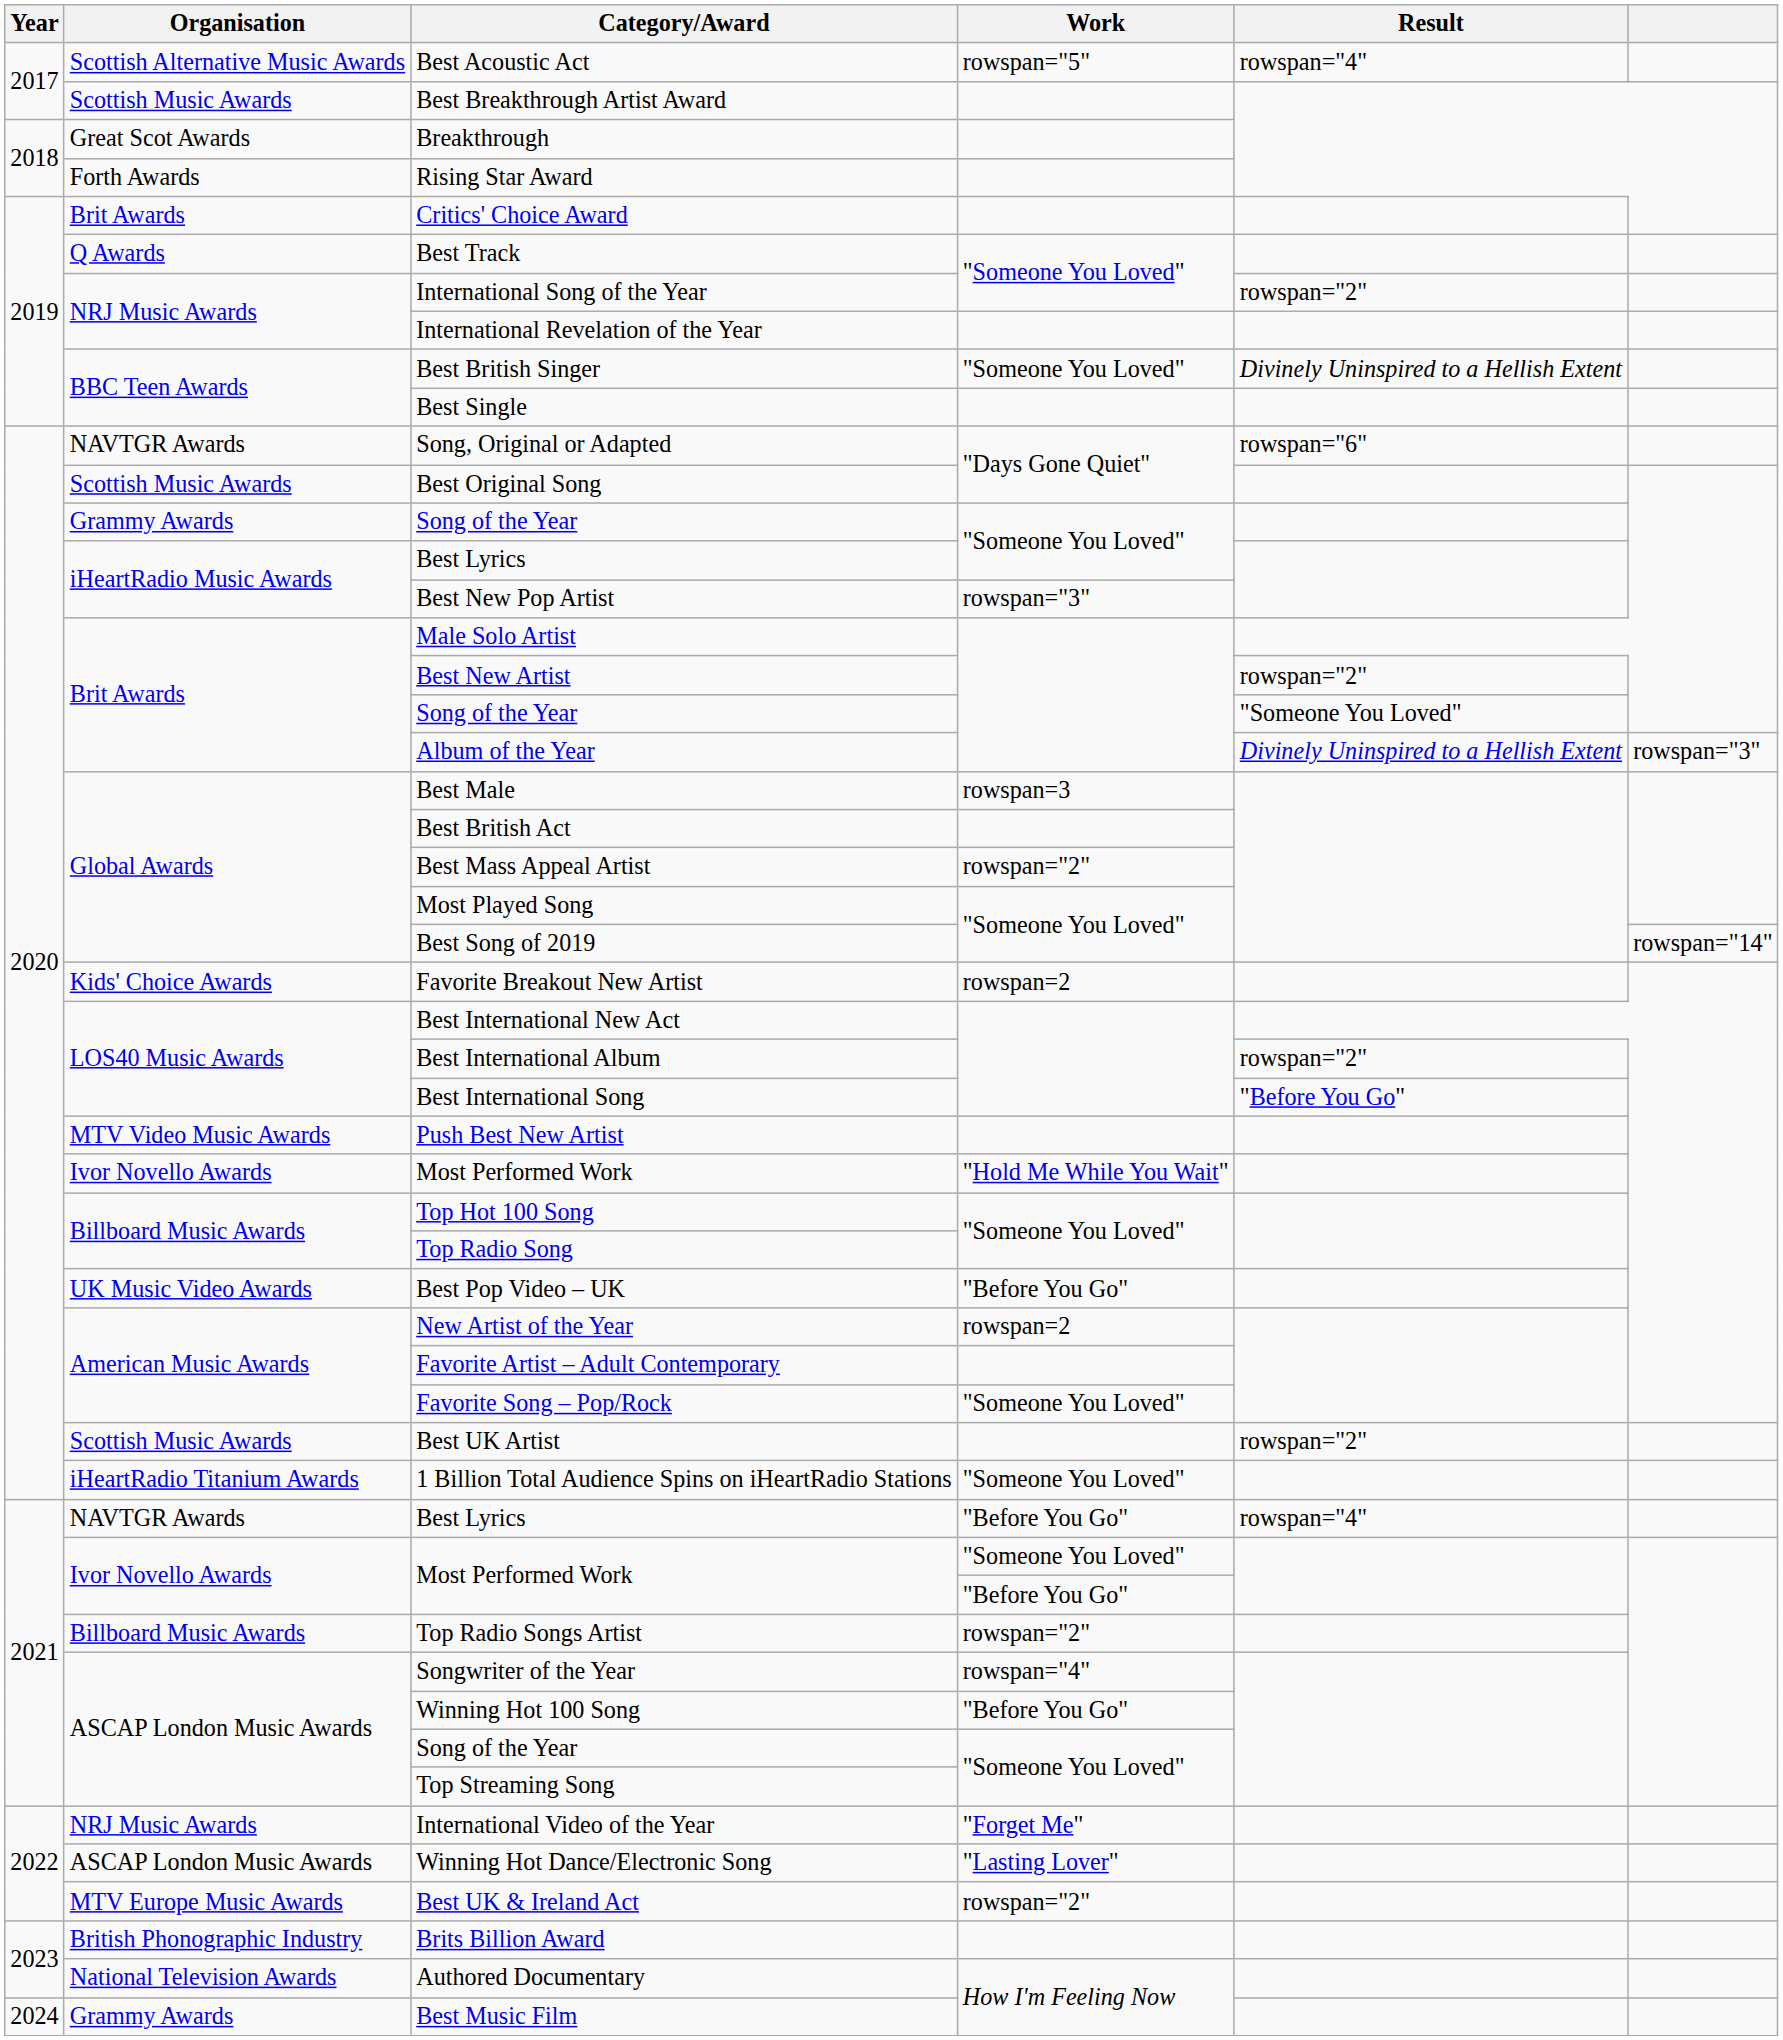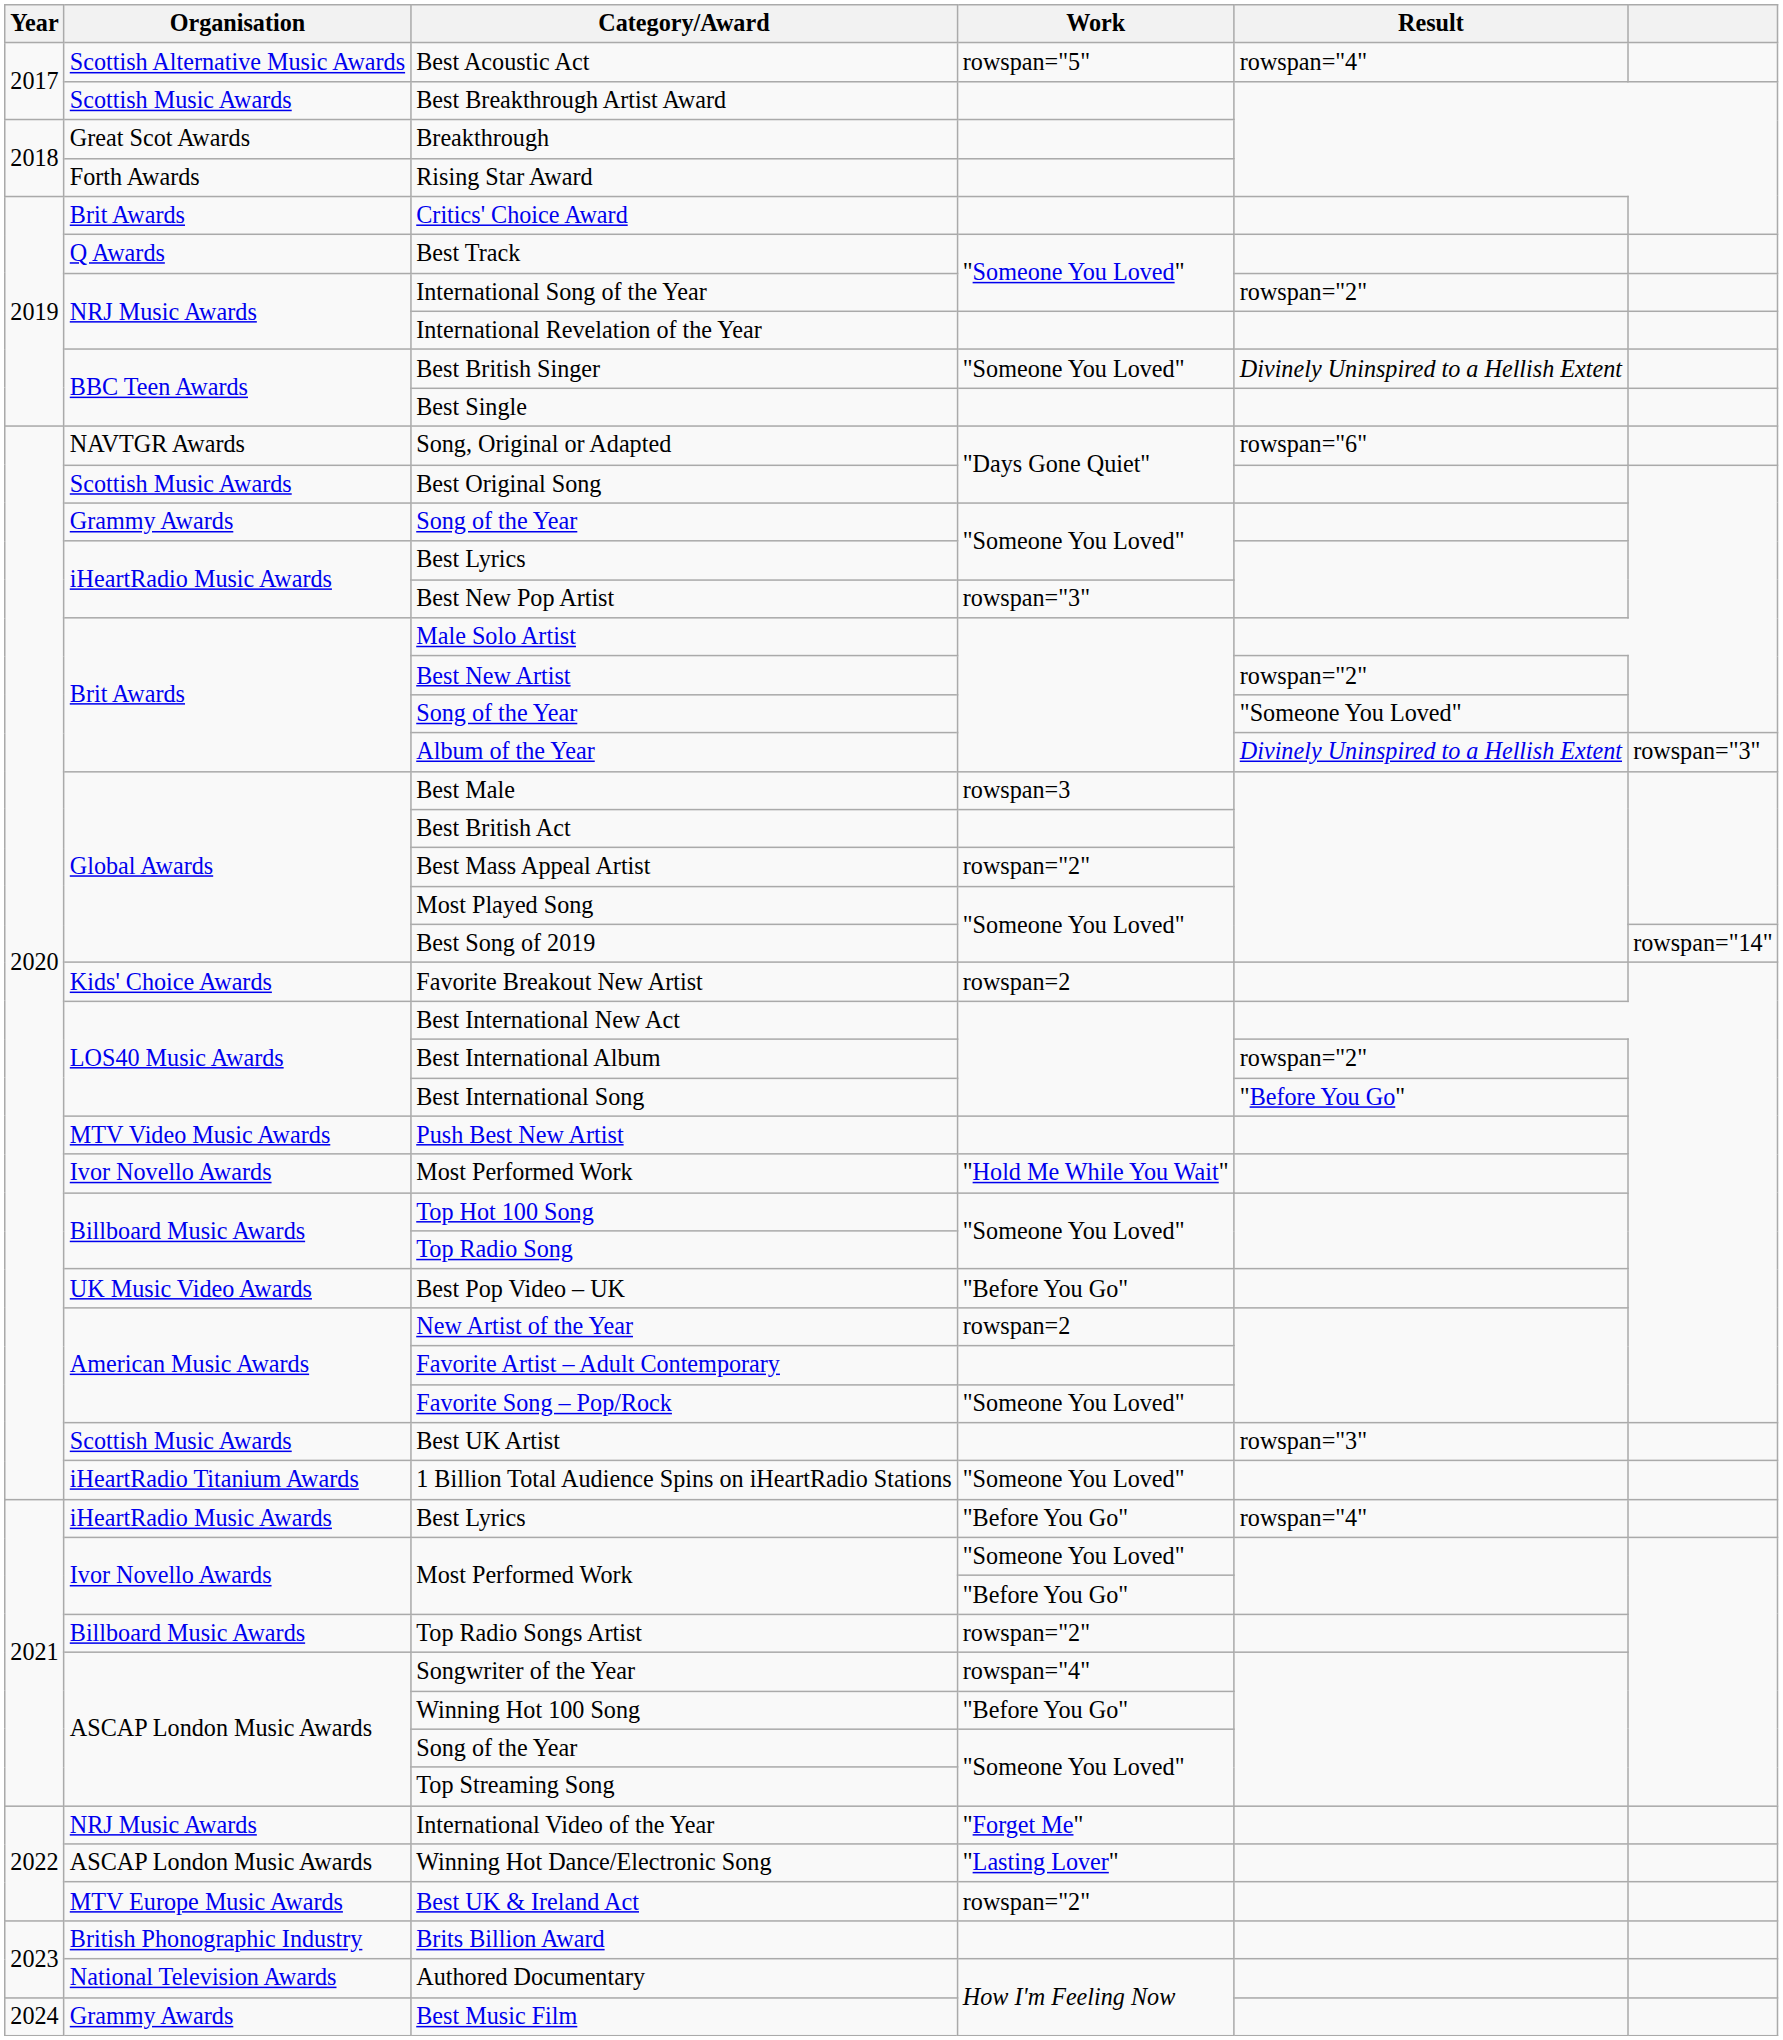Best UK Artist | Result: rowspan="2" -> rowspan="3"
Best Lyrics / "Before You Go" | Organisation: NAVTGR Awards -> iHeartRadio Music Awards
